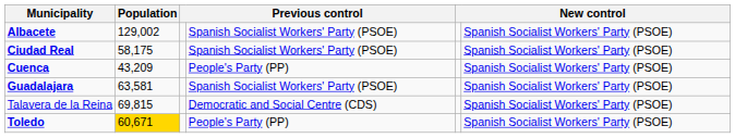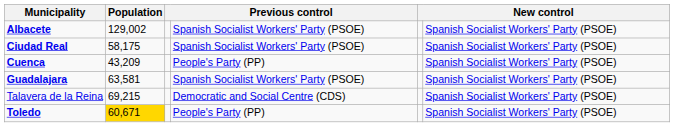Talavera de la Reina | Population: 69,815 -> 69,215
